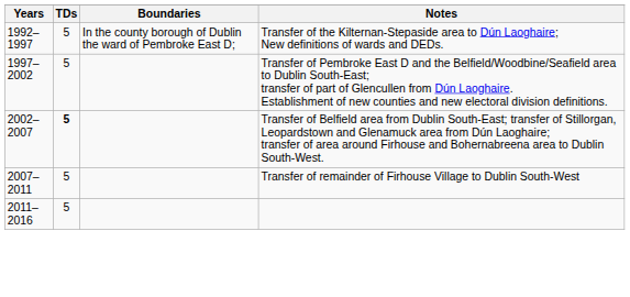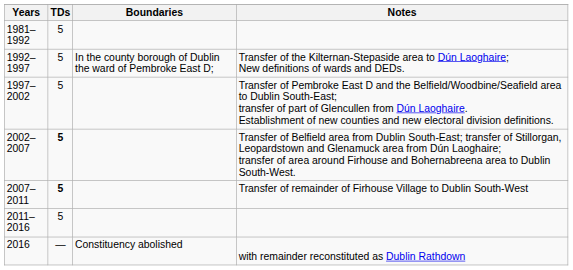+ row: 1981–1992 | 5
2007–2011 | TDs: normal -> bold
+ row: 2016 | — | Constituency abolished | with remainder reconstituted as Dublin Rathdown
